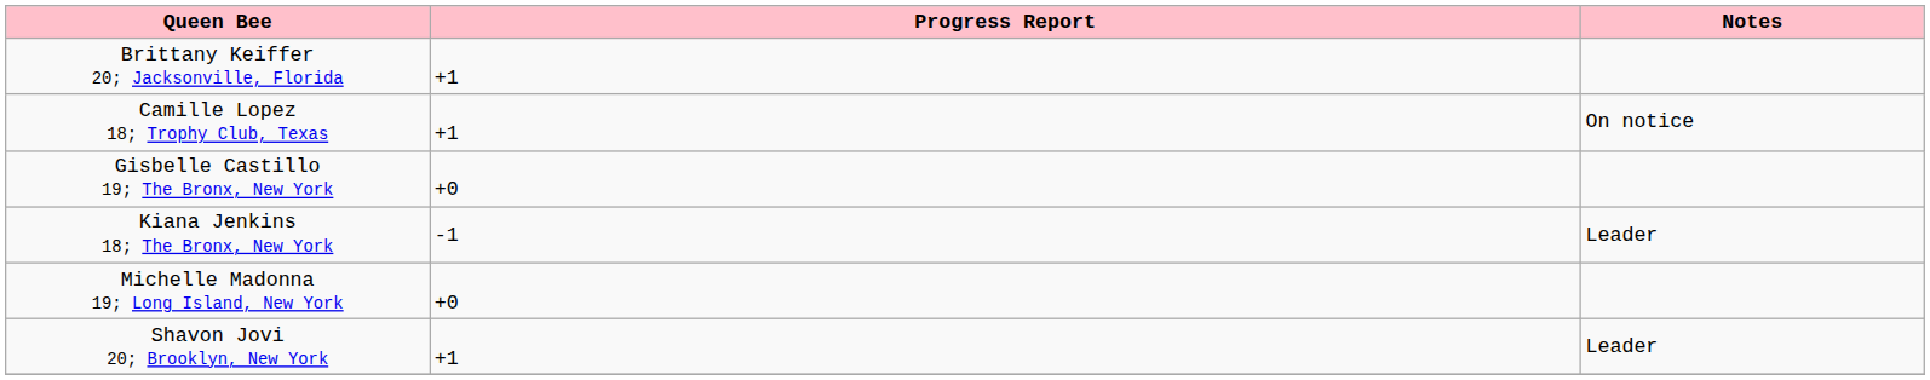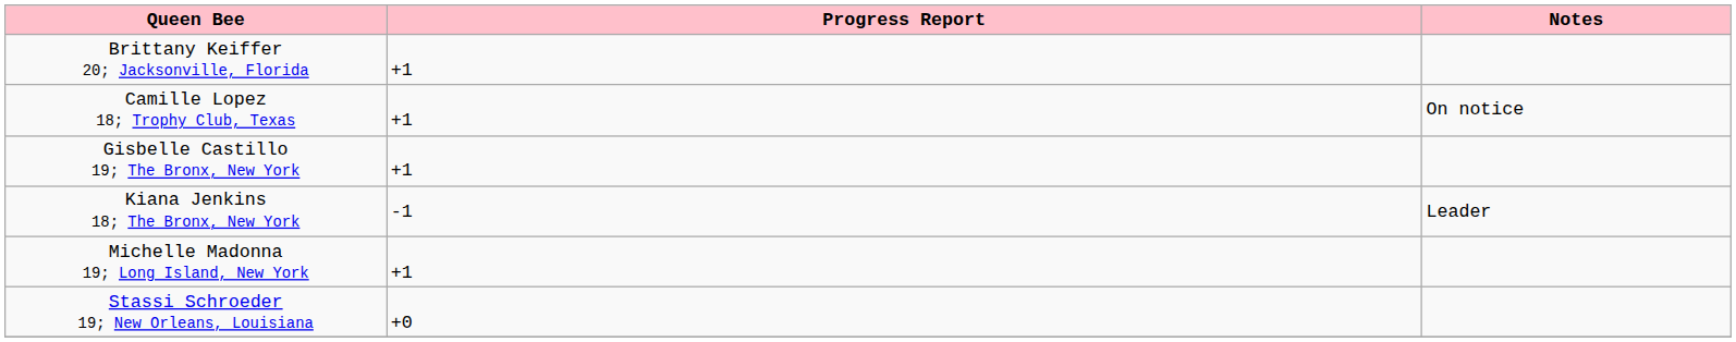Gisbelle Castillo 19; The Bronx, New York | Progress Report: +0 -> +1
Michelle Madonna 19; Long Island, New York | Progress Report: +0 -> +1
- row: Shavon Jovi 20; Brooklyn, New York | +1 | Leader
+ row: Stassi Schroeder 19; New Orleans, Louisiana | +0
